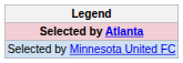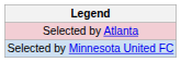row 2 | column 1: bold -> normal
